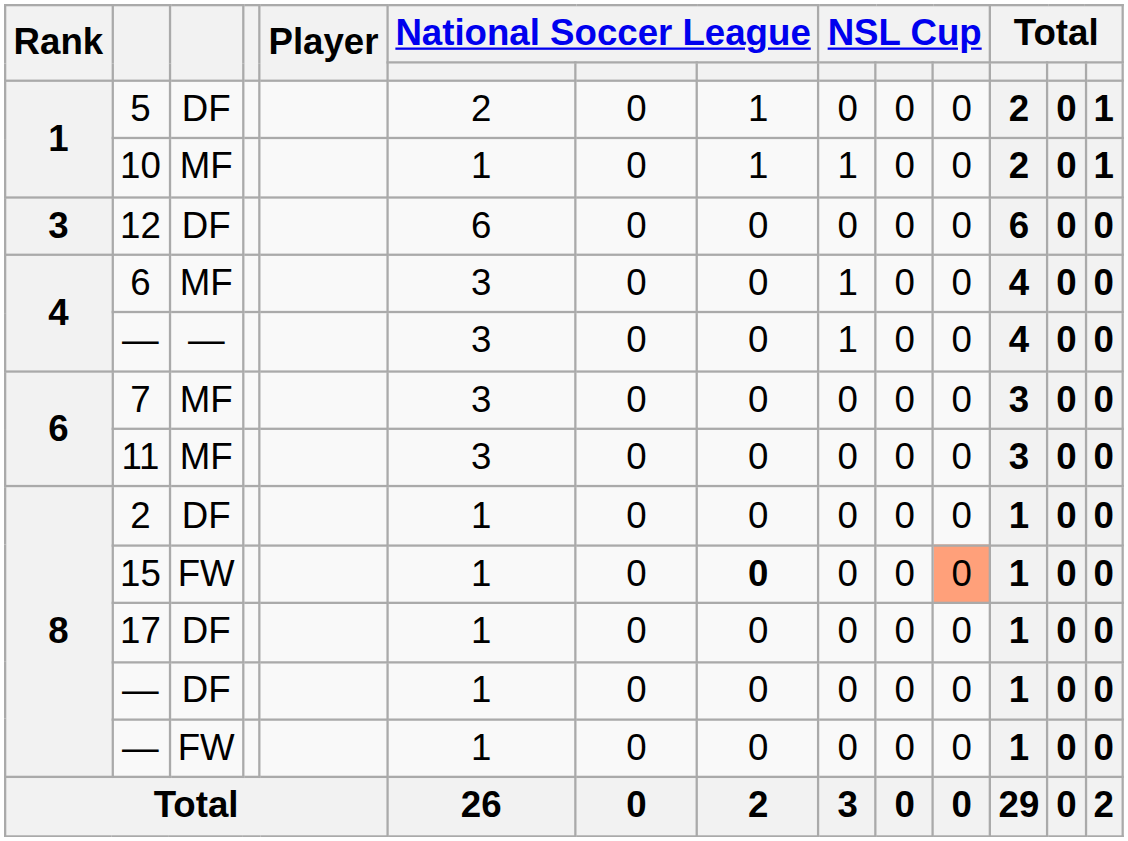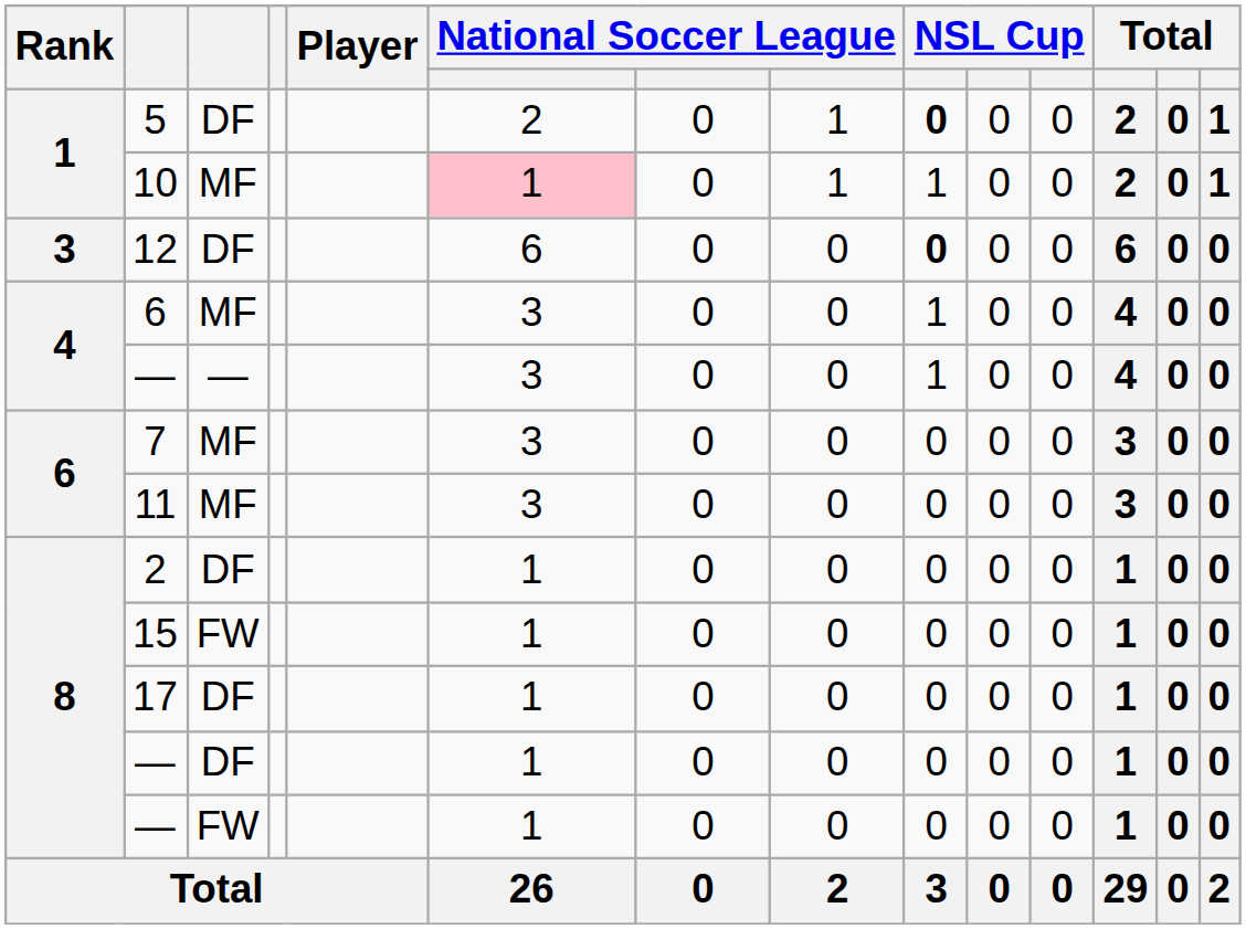5 | column 9: normal -> bold
10 | column 6: no background -> pink background
12 | column 9: normal -> bold
15 | column 8: bold -> normal
15 | column 11: lightsalmon background -> no background
